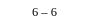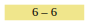row 1 | column 1: no background -> khaki background
